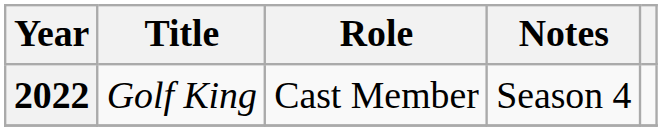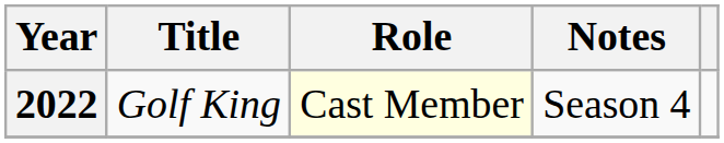2022 | Role: no background -> lightyellow background
